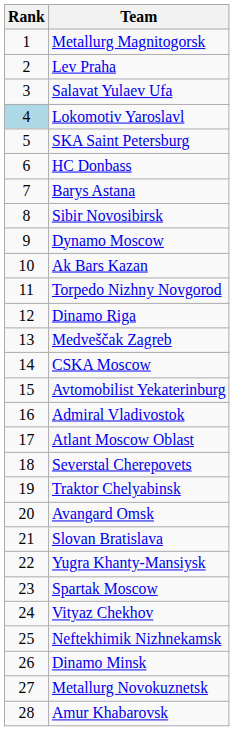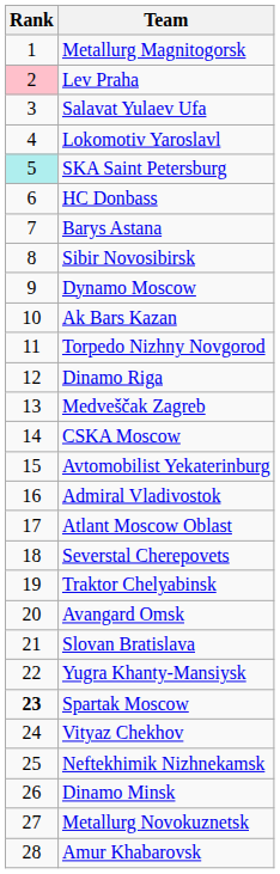Lev Praha | Rank: no background -> pink background
Lokomotiv Yaroslavl | Rank: lightblue background -> no background
SKA Saint Petersburg | Rank: no background -> paleturquoise background
Spartak Moscow | Rank: normal -> bold
